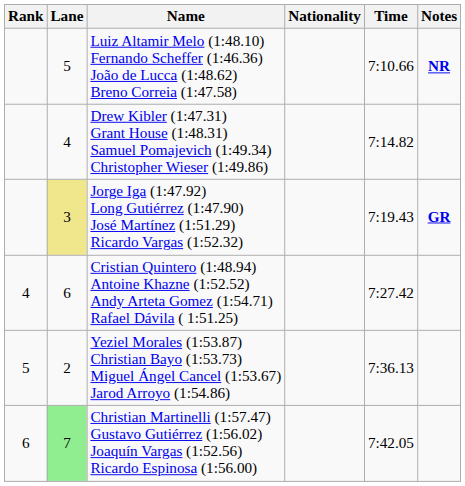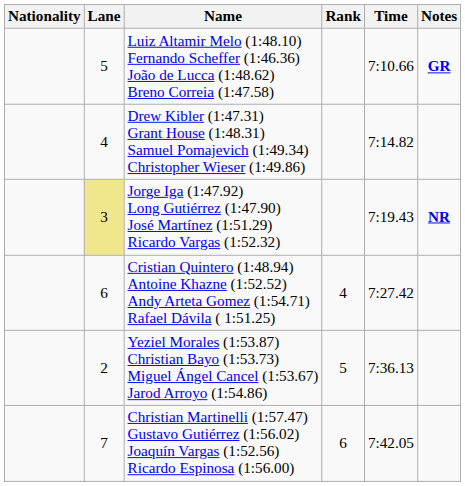columns swapped: Rank <-> Nationality
row 2 | Notes: NR -> GR
row 4 | Notes: GR -> NR
row 7 | Lane: lightgreen background -> no background
